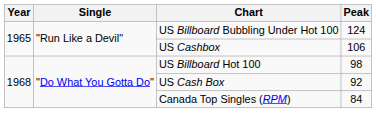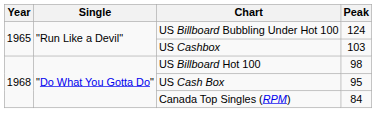US Cashbox | Peak: 106 -> 103
US Cash Box | Peak: 92 -> 95
